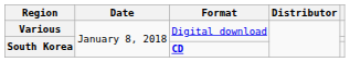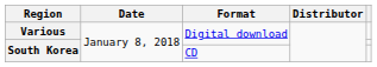South Korea / CD | Format: bold -> normal
